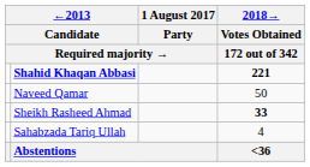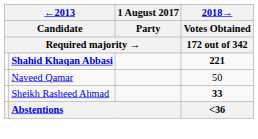- row: Sahabzada Tariq Ullah | 4
